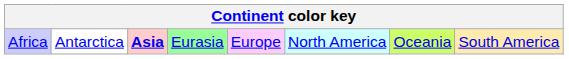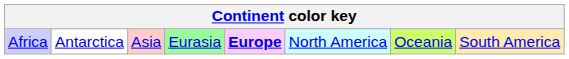Africa | column 3: bold -> normal
Africa | column 5: normal -> bold
